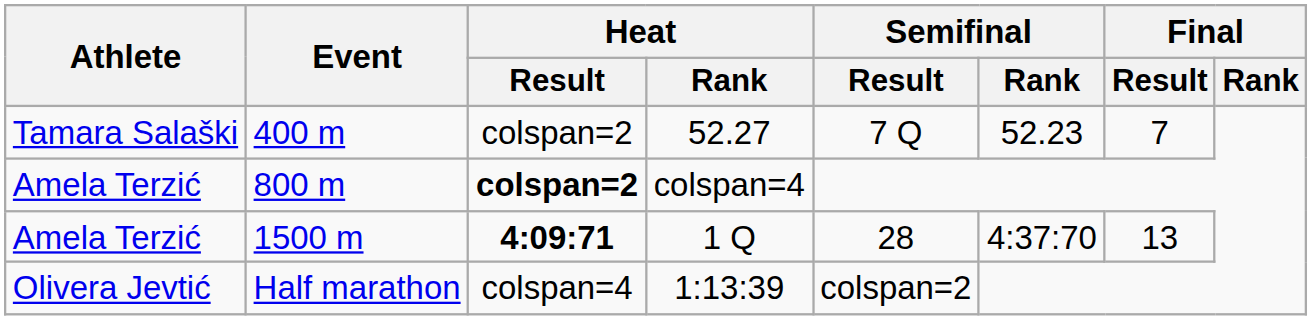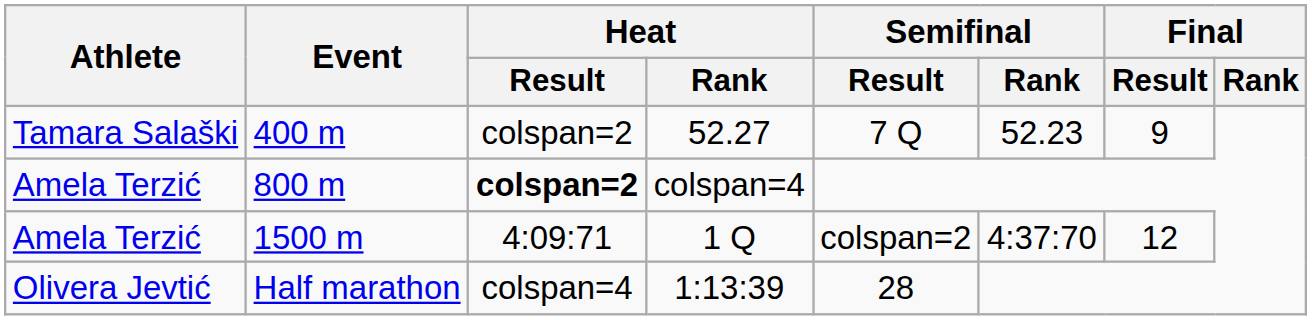400 m | Final / Result: 7 -> 9
1500 m | Heat / Result: bold -> normal
1500 m | Semifinal / Result: 28 -> colspan=2
1500 m | Final / Result: 13 -> 12
Half marathon | Semifinal / Result: colspan=2 -> 28
